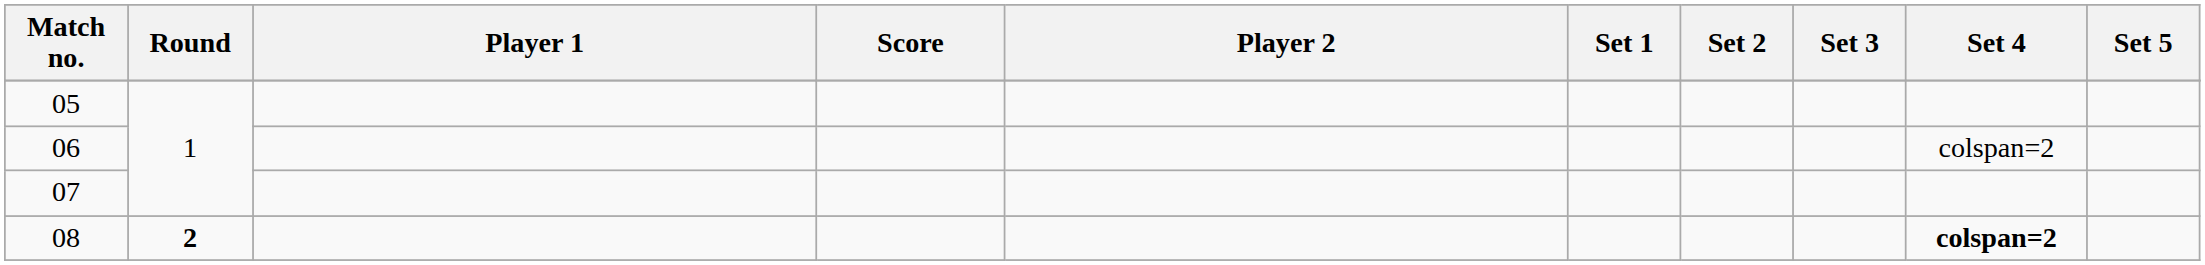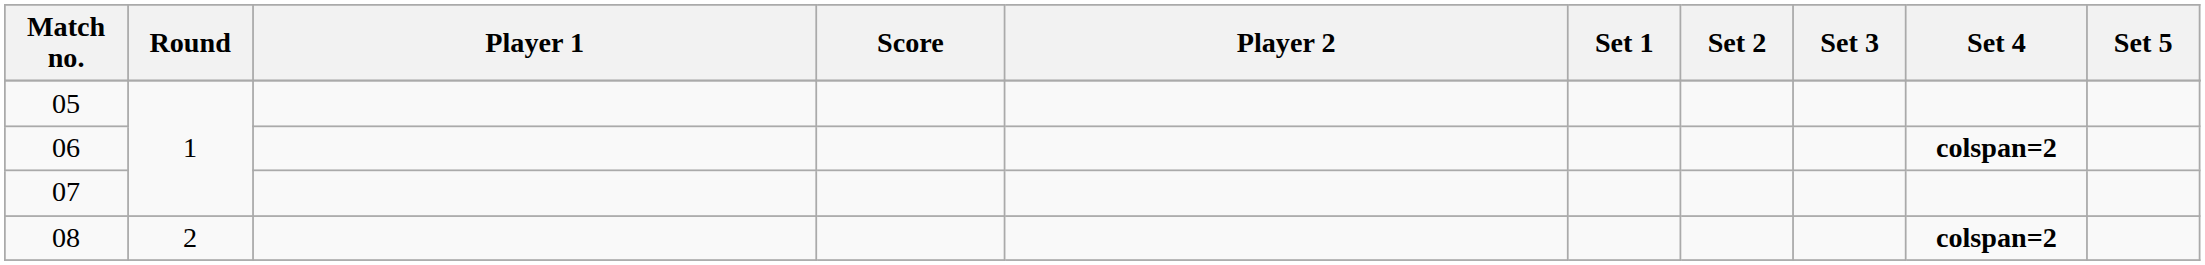06 | Set 4: normal -> bold
08 | Round: bold -> normal
